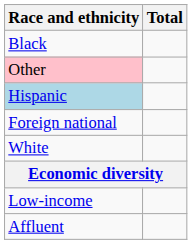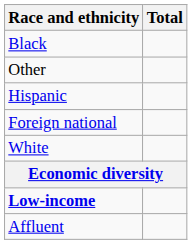Other | Race and ethnicity: pink background -> no background
Hispanic | Race and ethnicity: lightblue background -> no background
Low-income | Race and ethnicity: normal -> bold
